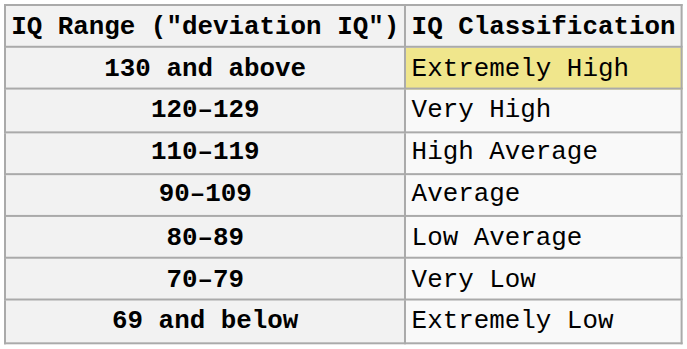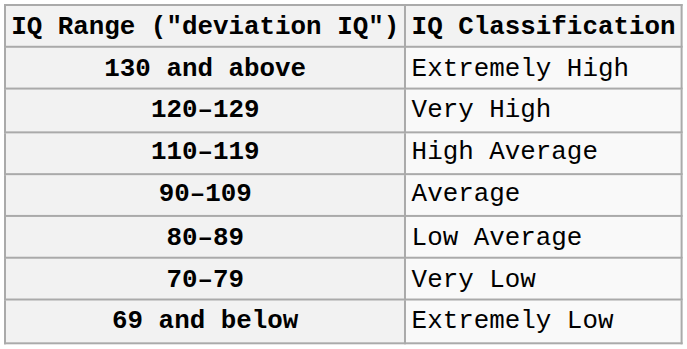130 and above | IQ Classification: khaki background -> no background
